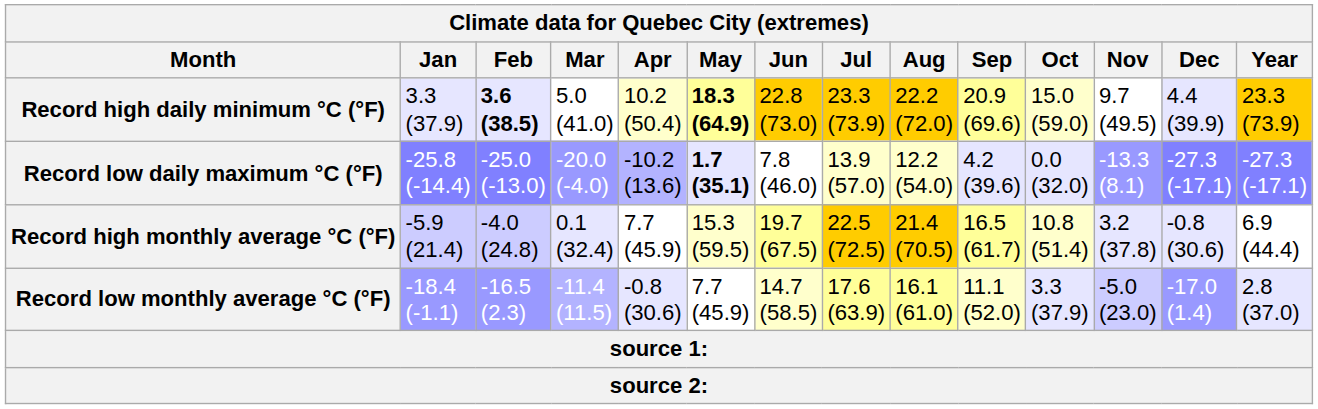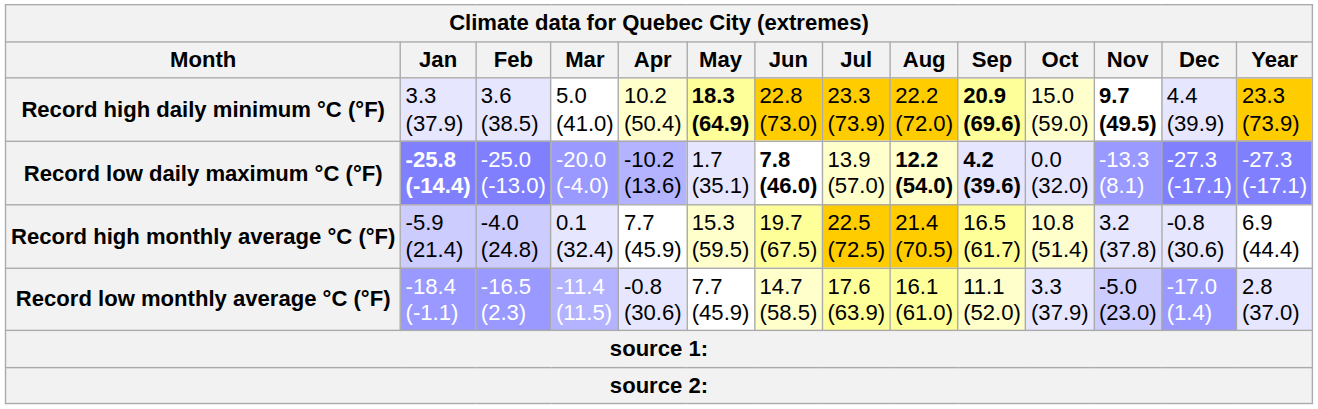Record high daily minimum °C (°F) | Feb: bold -> normal
Record high daily minimum °C (°F) | Sep: normal -> bold
Record high daily minimum °C (°F) | Nov: normal -> bold
Record low daily maximum °C (°F) | Jan: normal -> bold
Record low daily maximum °C (°F) | May: bold -> normal
Record low daily maximum °C (°F) | Jun: normal -> bold
Record low daily maximum °C (°F) | Aug: normal -> bold
Record low daily maximum °C (°F) | Sep: normal -> bold
